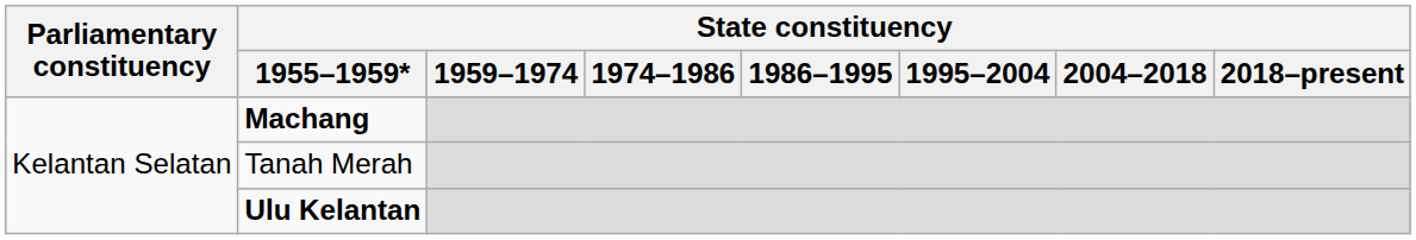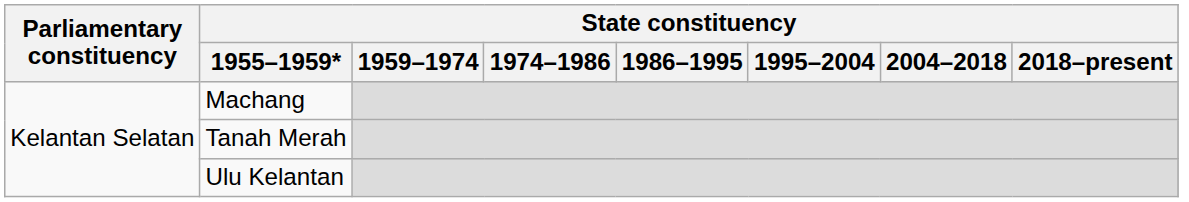Machang | State constituency / 1955–1959*: bold -> normal
Ulu Kelantan | State constituency / 1955–1959*: bold -> normal
